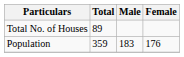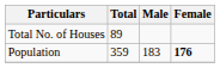Population | Female: normal -> bold
